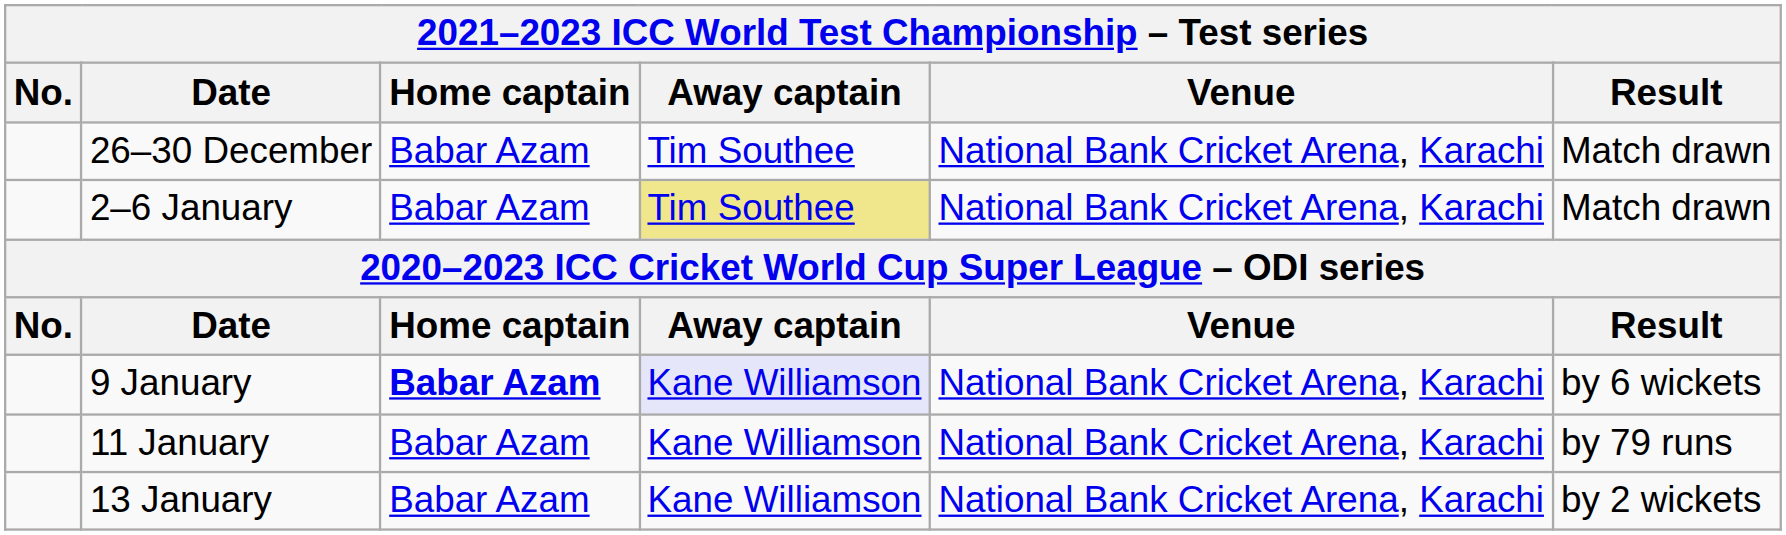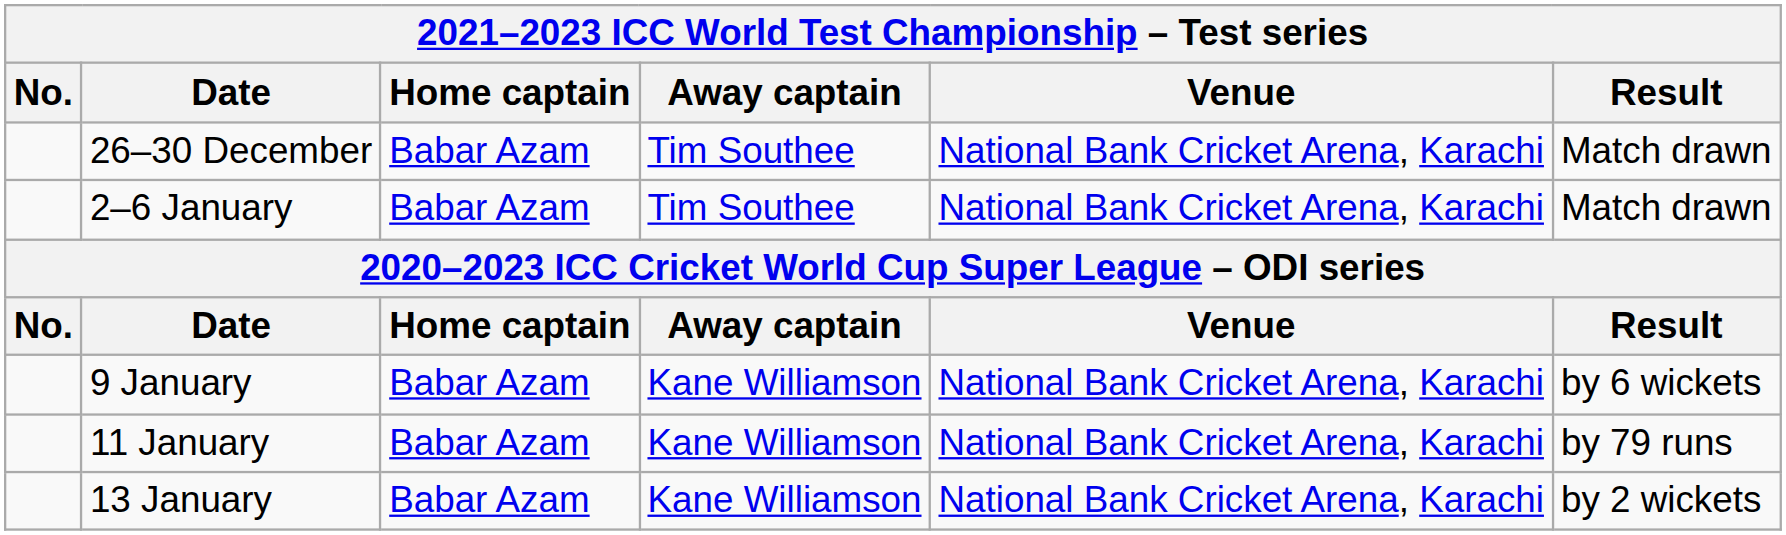2–6 January | Away captain: khaki background -> no background
9 January | Home captain: bold -> normal
9 January | Away captain: lavender background -> no background
